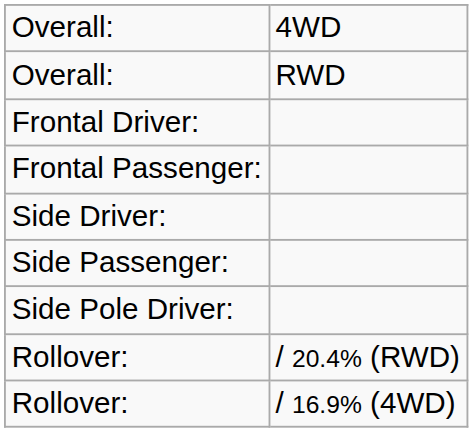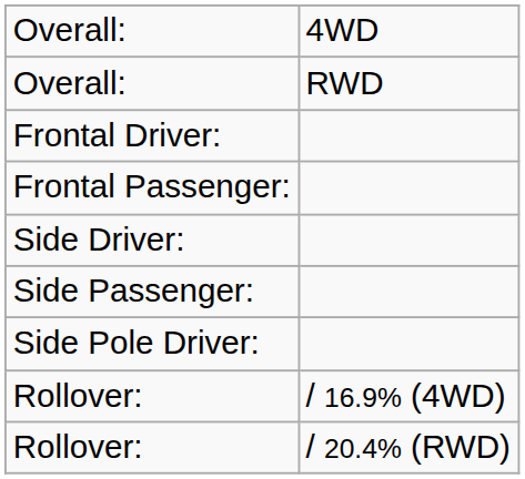row 8 | column 2: / 20.4% (RWD) -> / 16.9% (4WD)
row 9 | column 2: / 16.9% (4WD) -> / 20.4% (RWD)
